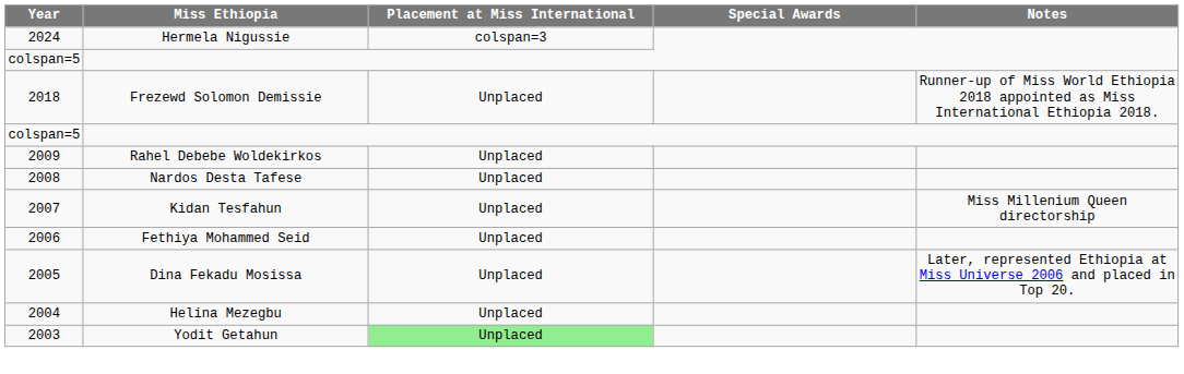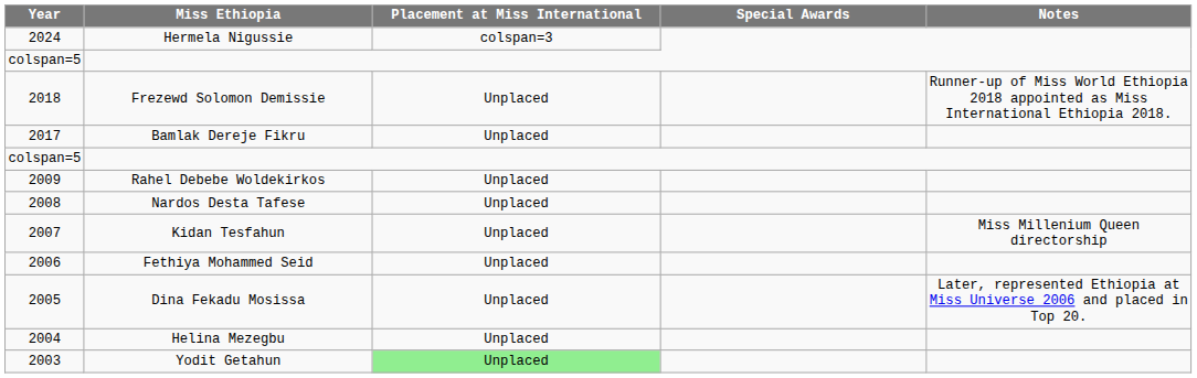+ row: 2017 | Bamlak Dereje Fikru | Unplaced
